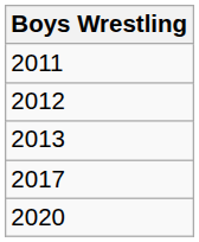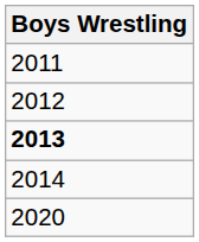row 4 | column 1: normal -> bold
row 5 | column 1: 2017 -> 2014
